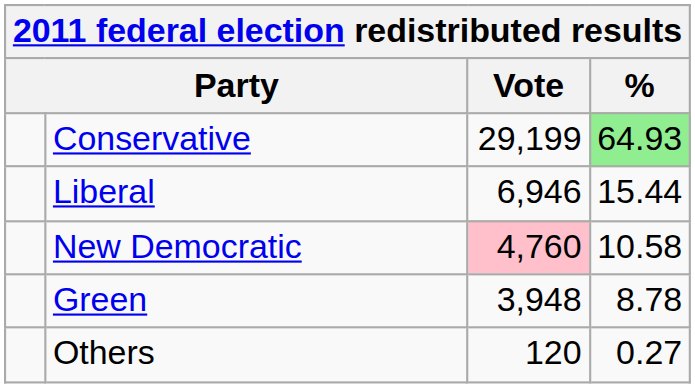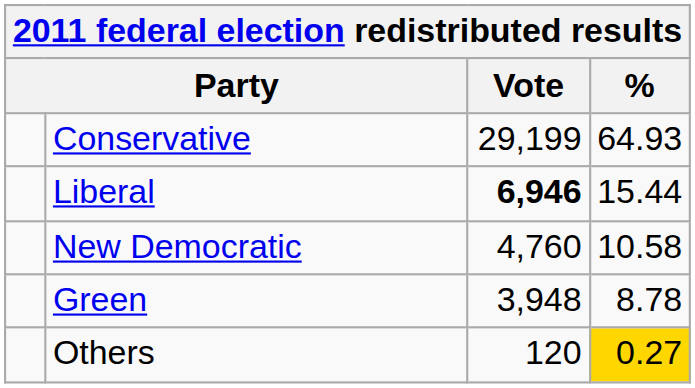Conservative | %: lightgreen background -> no background
Liberal | Vote: normal -> bold
New Democratic | Vote: pink background -> no background
Others | %: no background -> gold background
